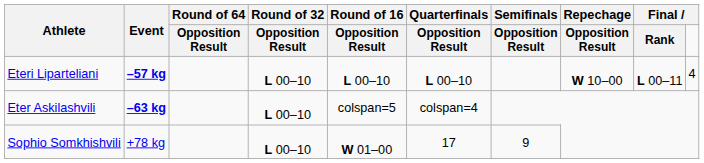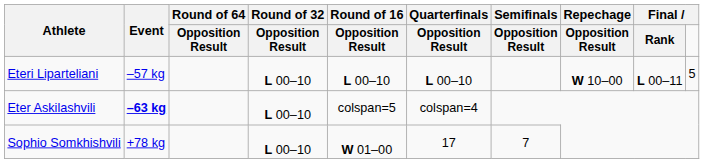Eteri Liparteliani | Event: bold -> normal
Eteri Liparteliani | Final: 4 -> 5
Sophio Somkhishvili | Semifinals / Opposition Result: 9 -> 7
